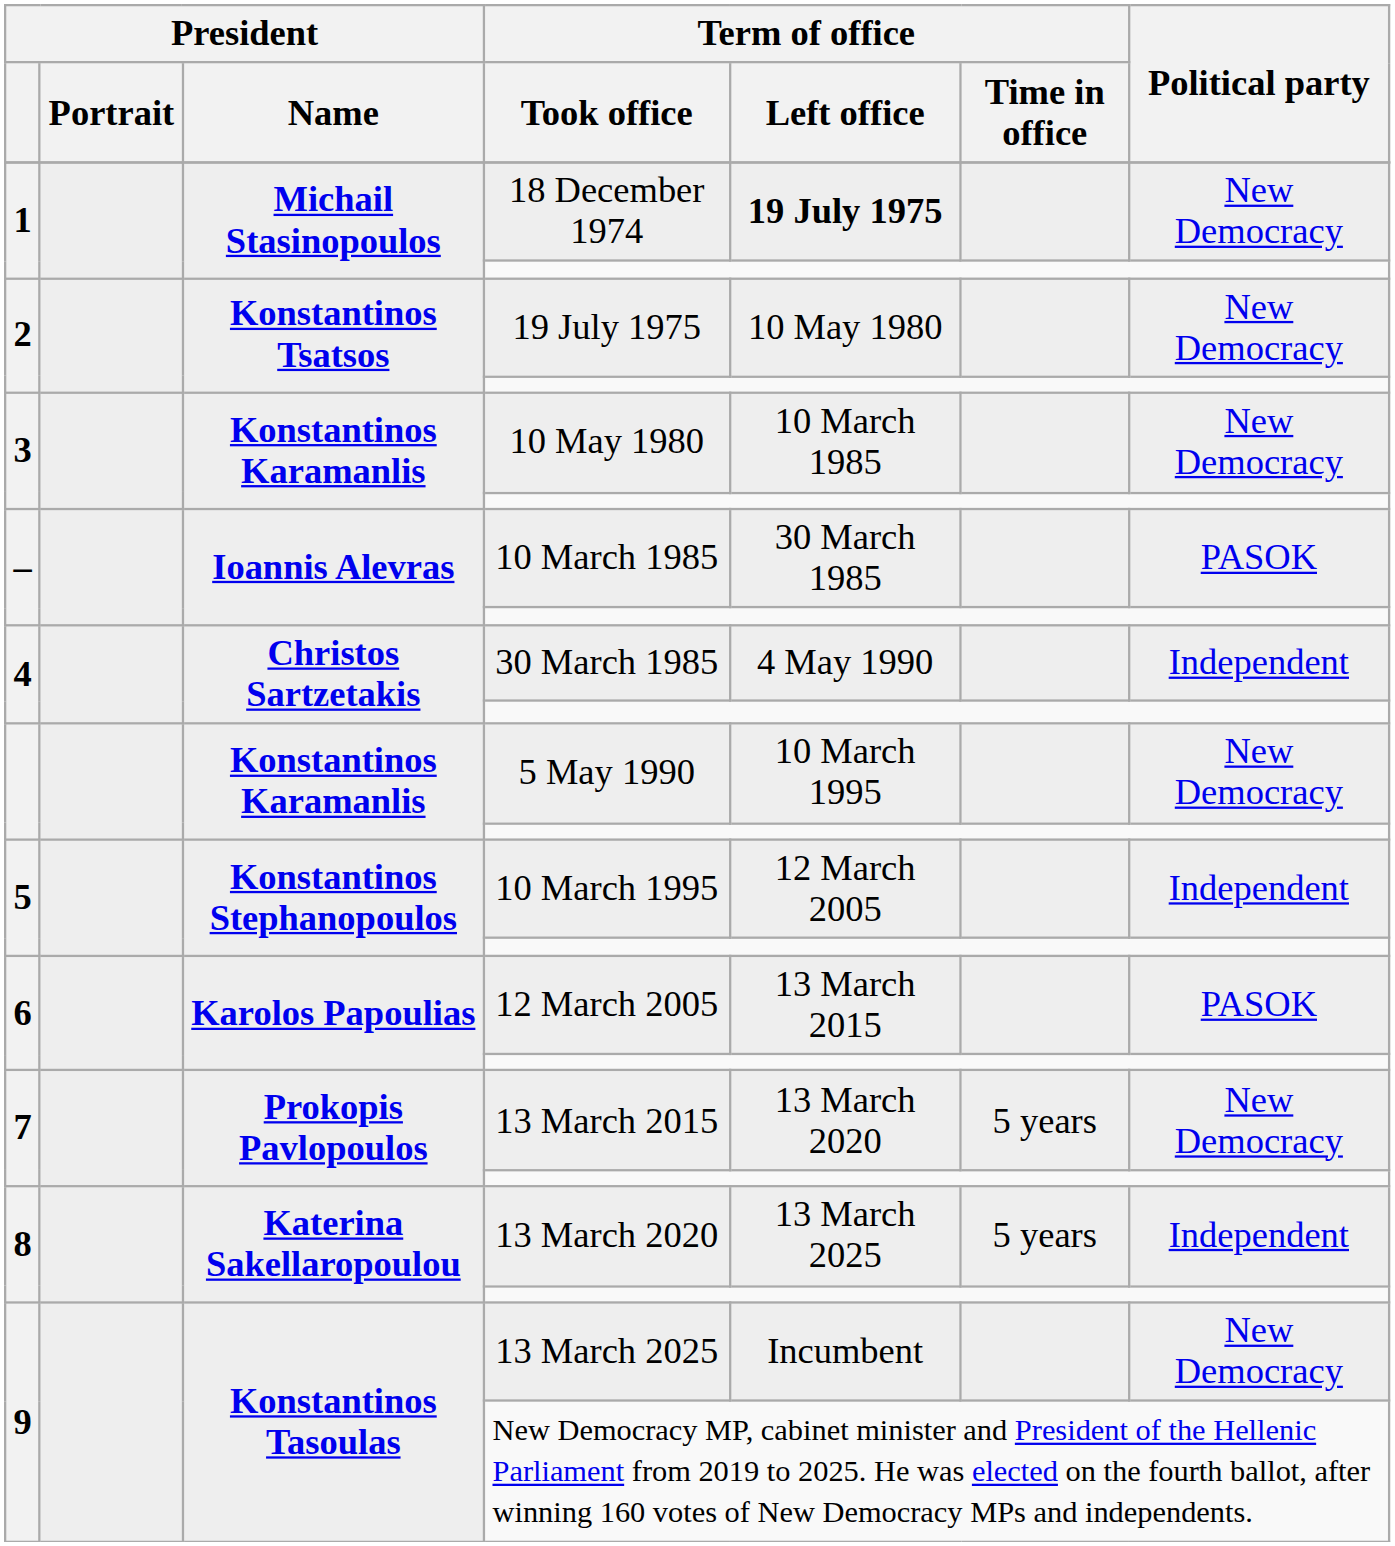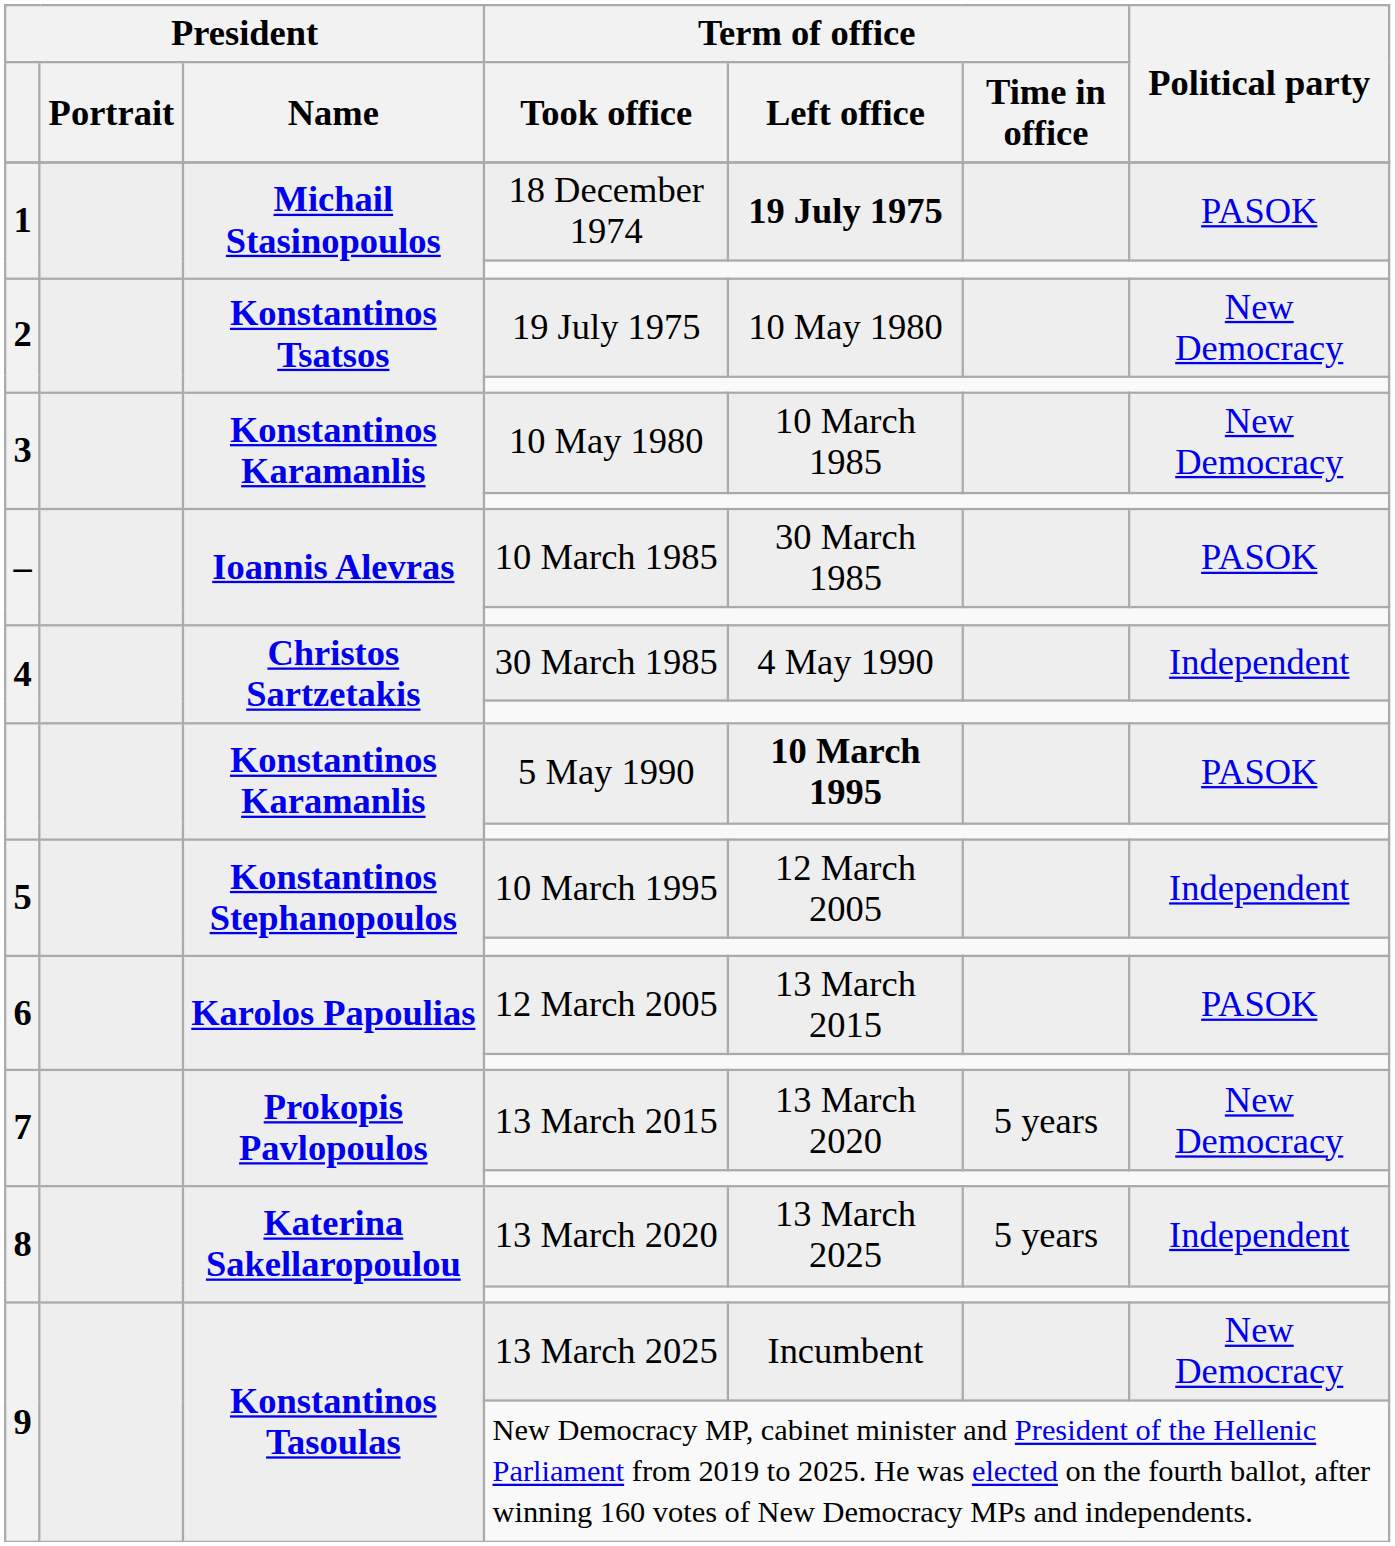18 December 1974 | Political party: New Democracy -> PASOK
5 May 1990 | Term of office / Left office: normal -> bold
5 May 1990 | Political party: New Democracy -> PASOK
